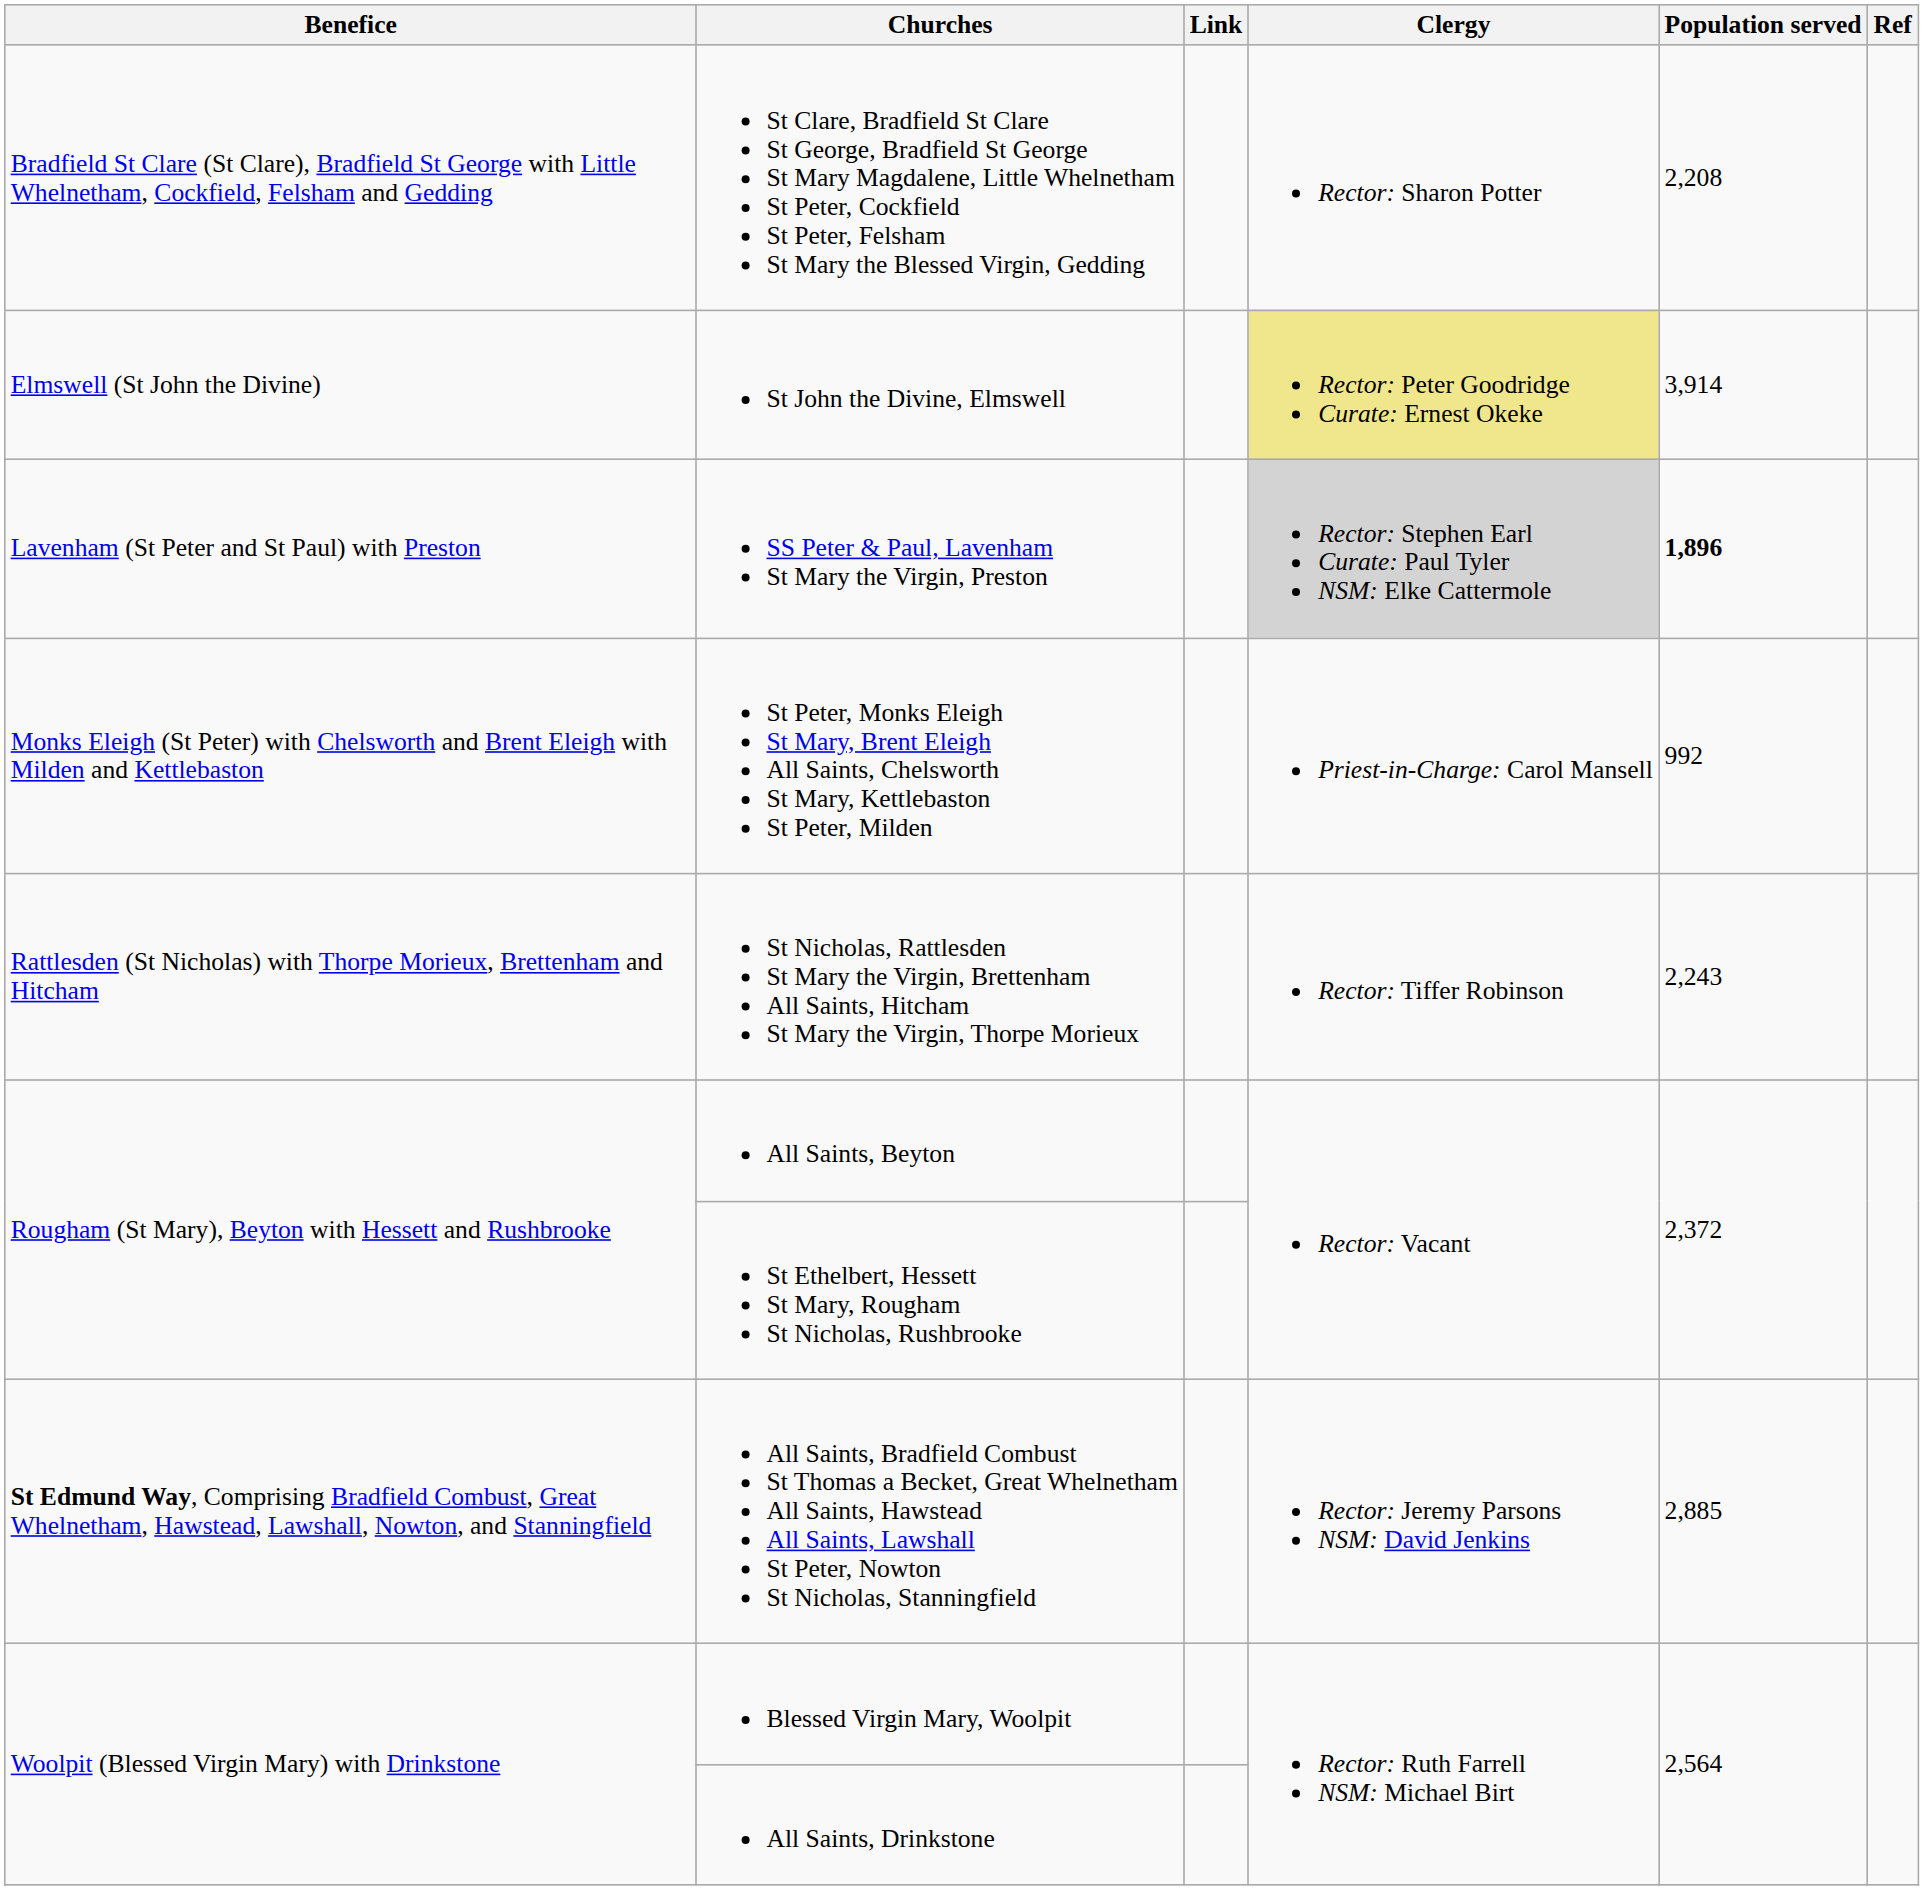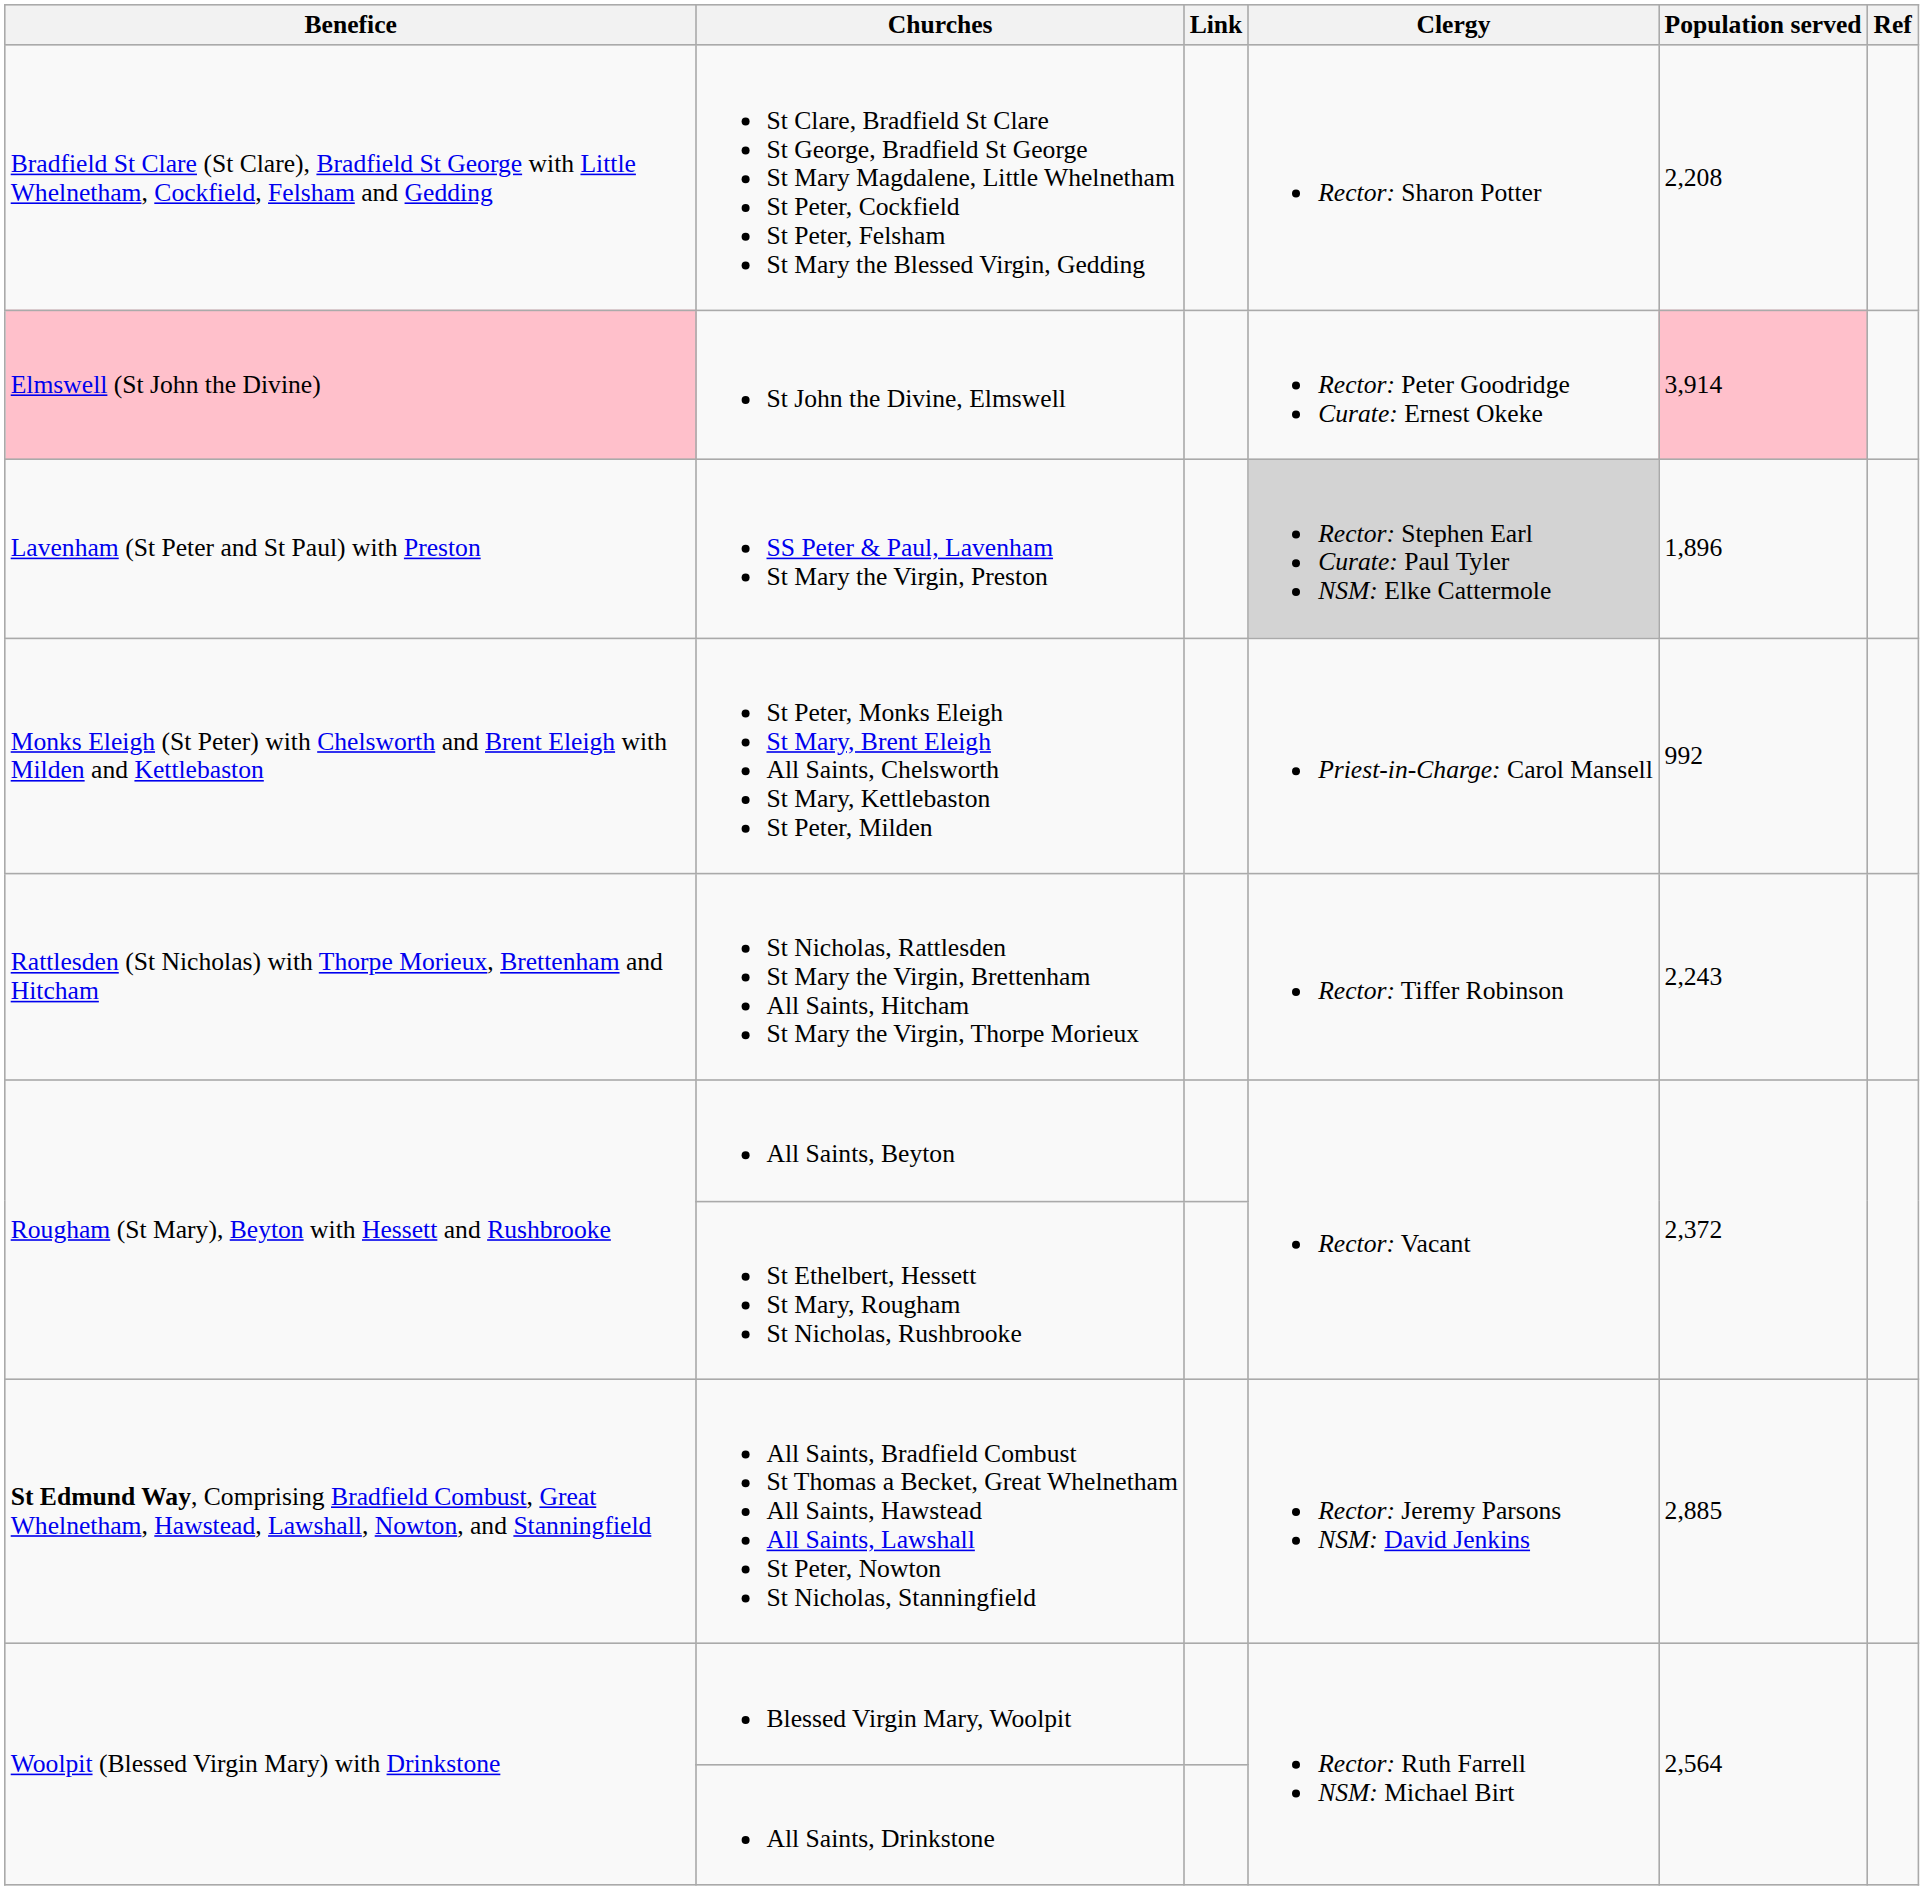St John the Divine, Elmswell | Benefice: no background -> pink background
St John the Divine, Elmswell | Clergy: khaki background -> no background
St John the Divine, Elmswell | Population served: no background -> pink background
SS Peter & Paul, Lavenham St Mary the Virgin, Preston | Population served: bold -> normal
